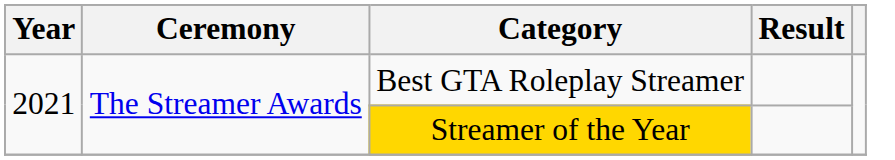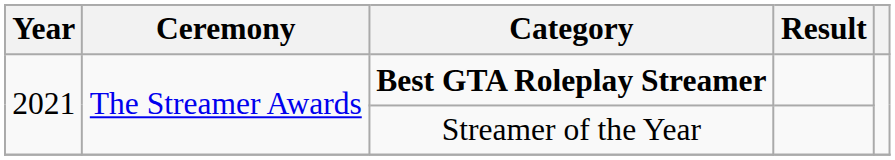Best GTA Roleplay Streamer | Category: normal -> bold
Streamer of the Year | Category: gold background -> no background
